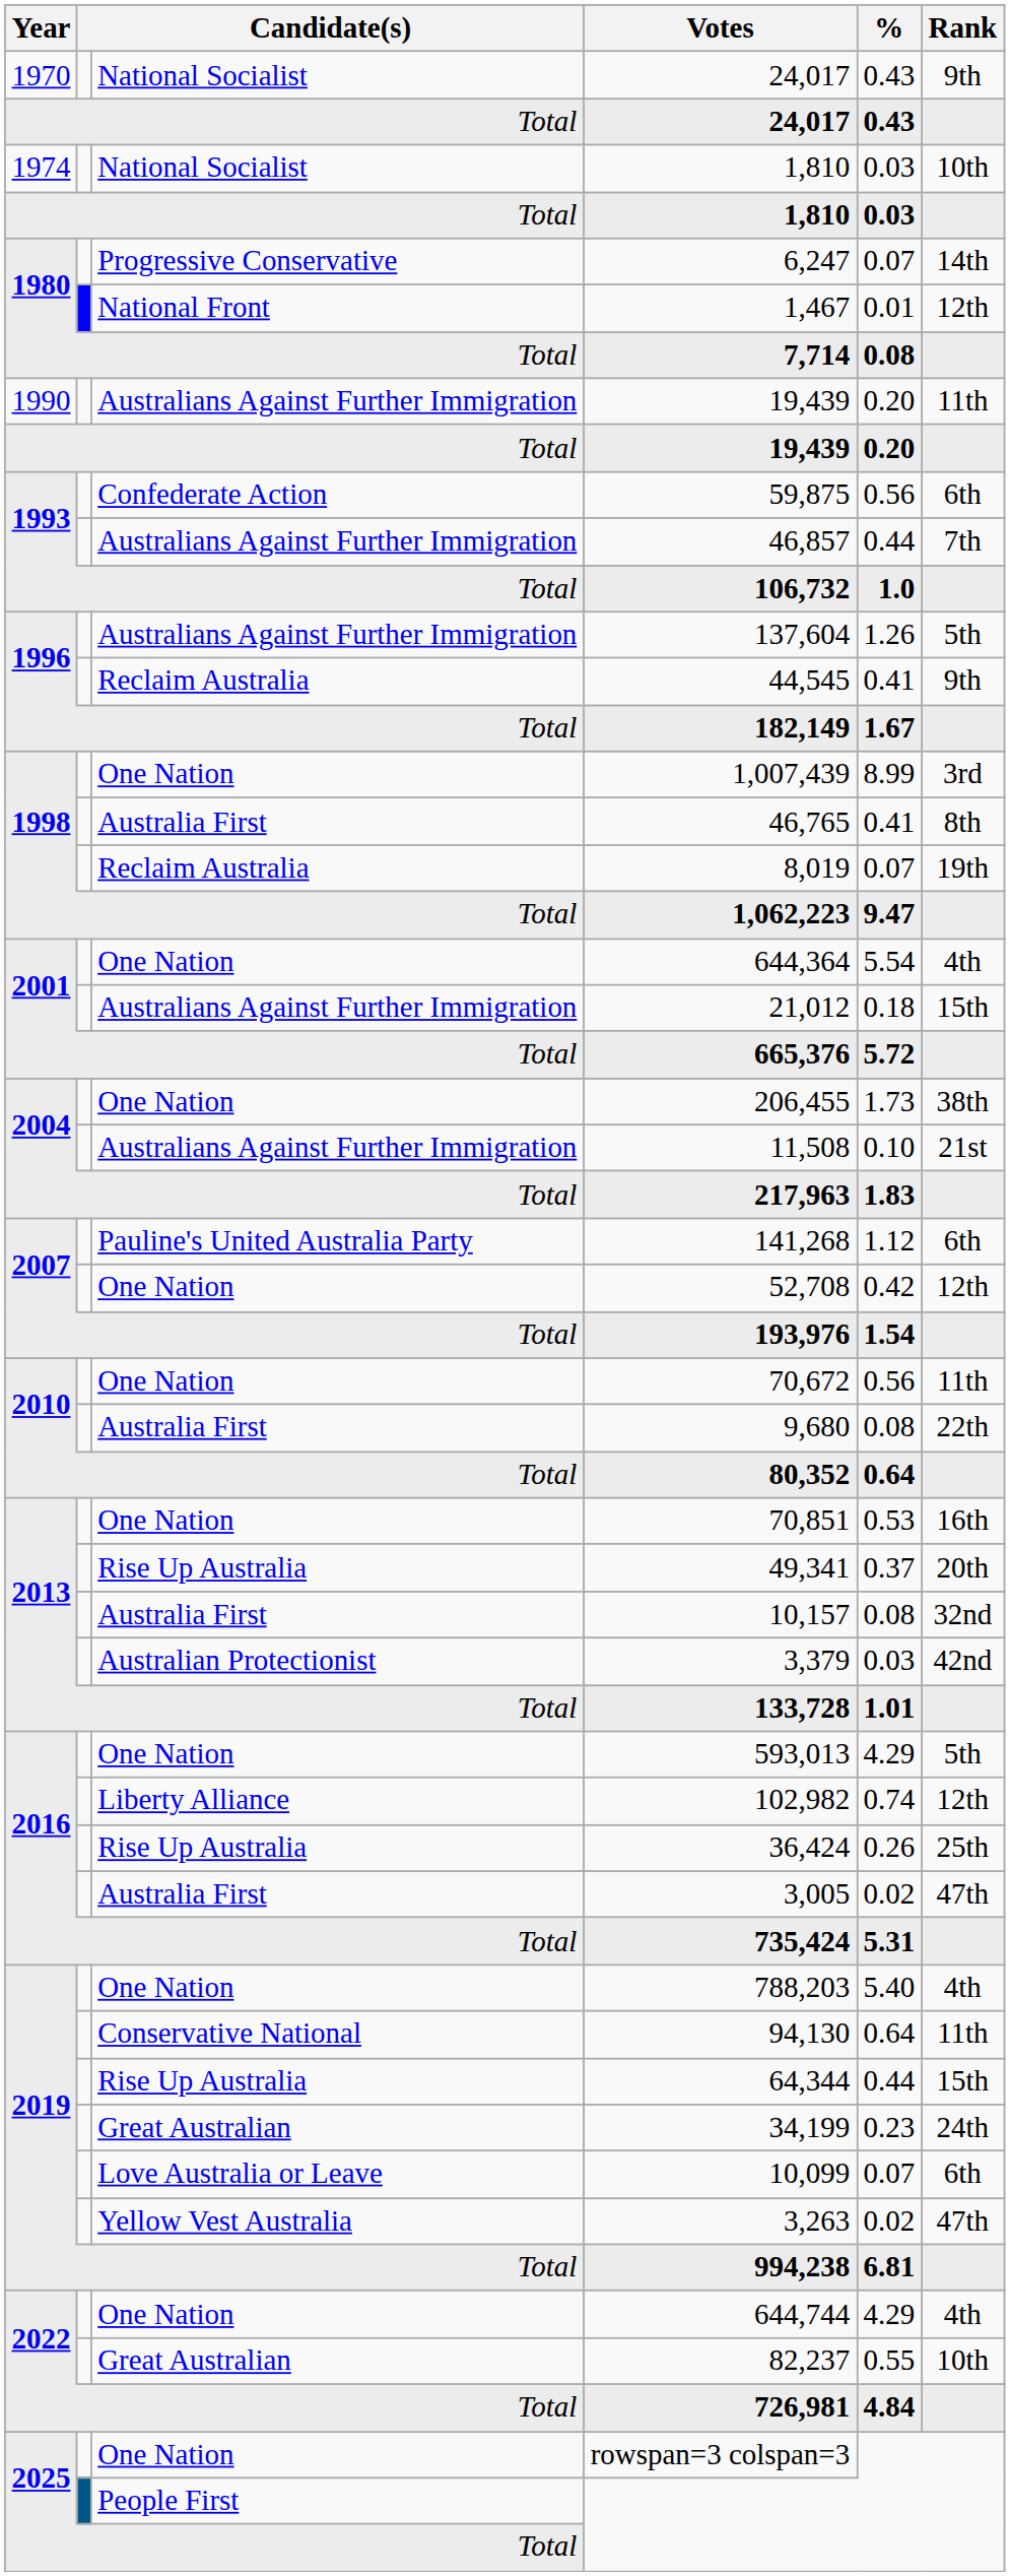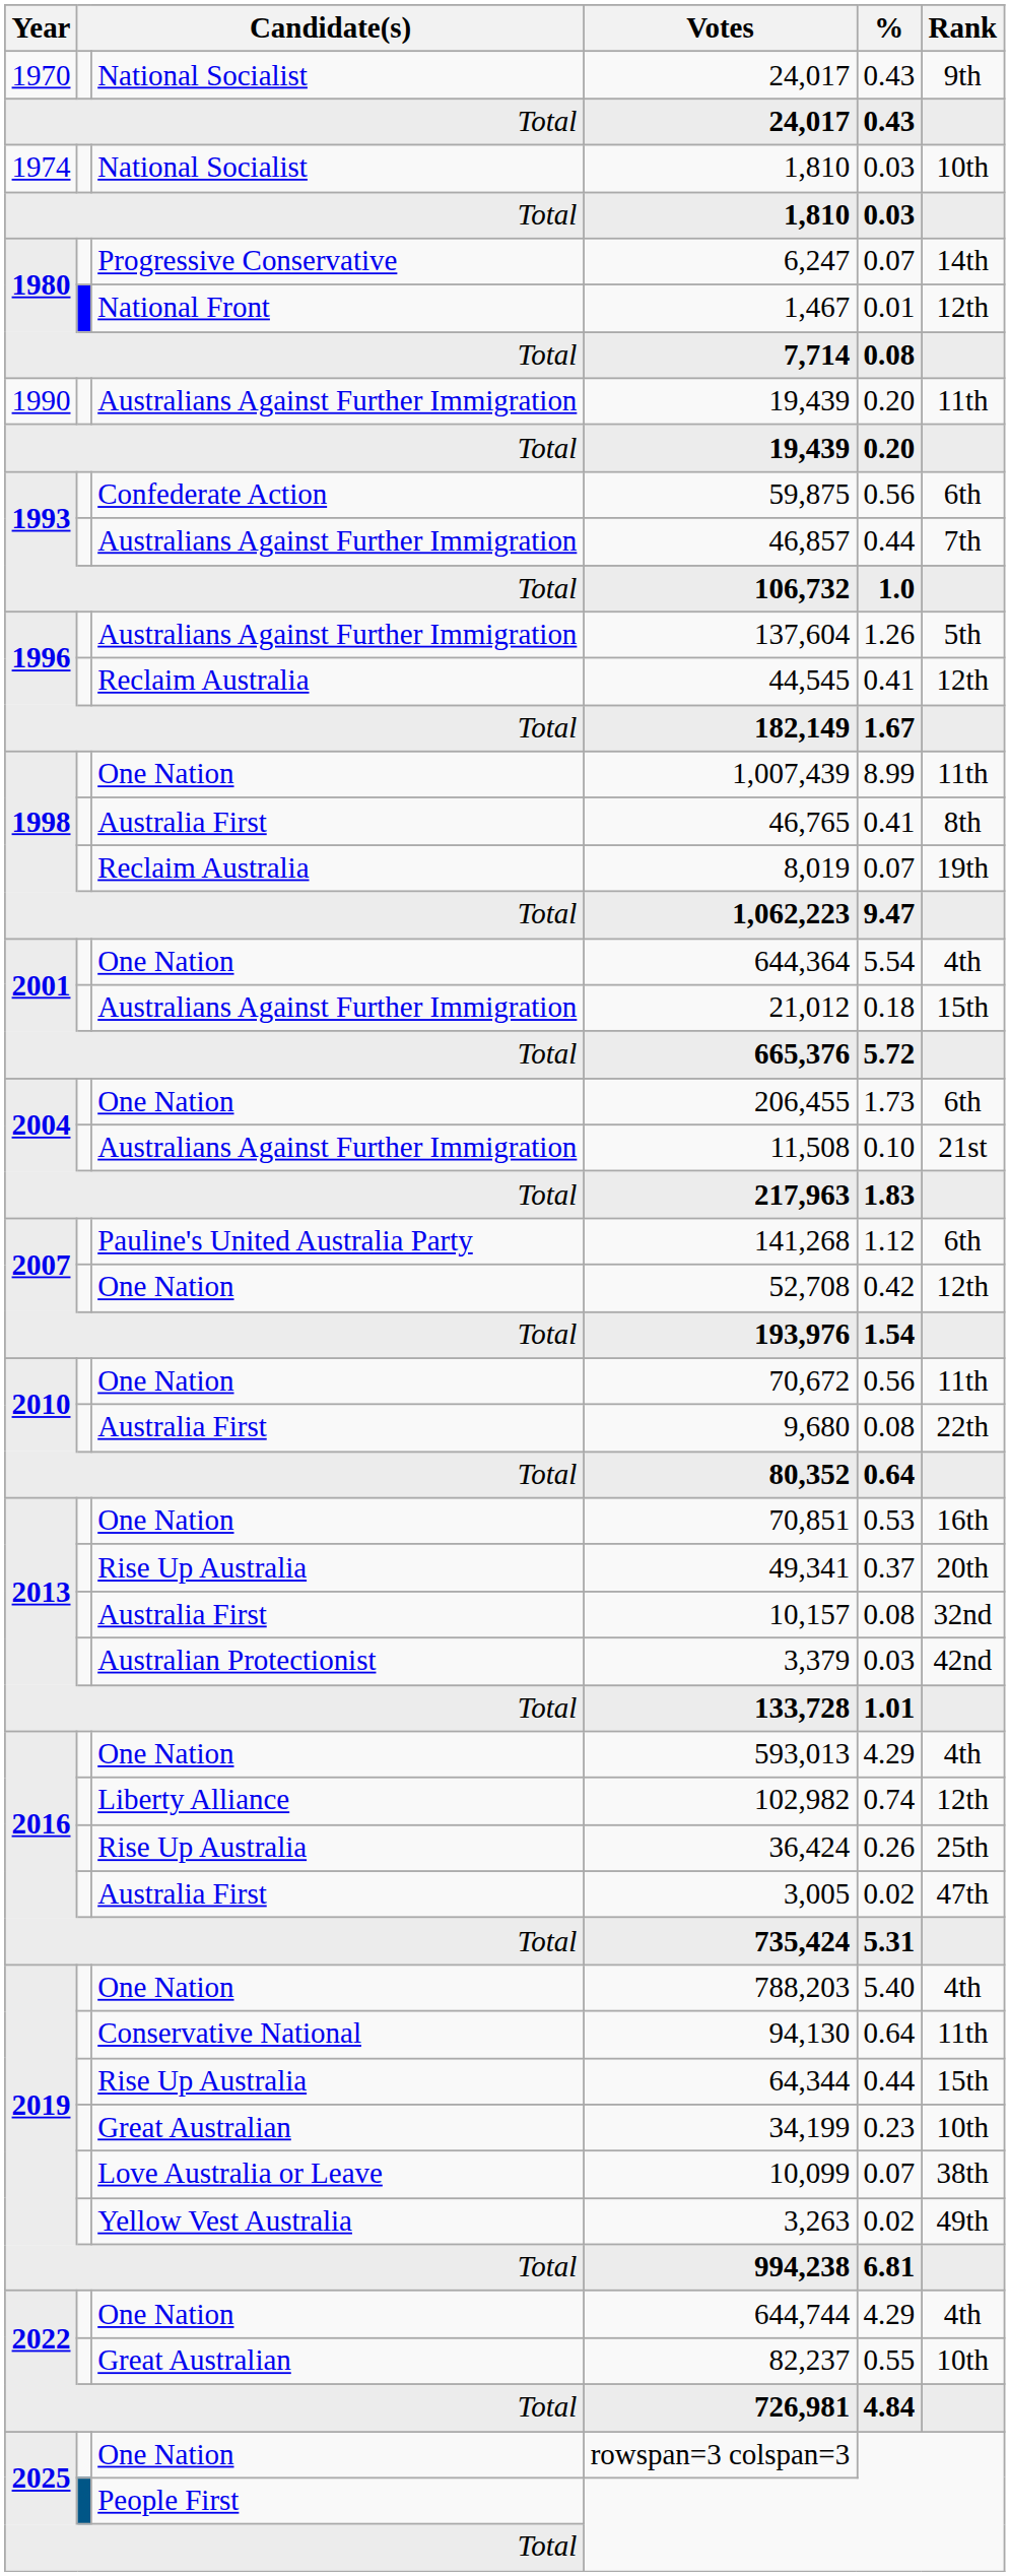44,545 | Rank: 9th -> 12th
1,007,439 | Rank: 3rd -> 11th
206,455 | Rank: 38th -> 6th
593,013 | Rank: 5th -> 4th
34,199 | Rank: 24th -> 10th
10,099 | Rank: 6th -> 38th
3,263 | Rank: 47th -> 49th
